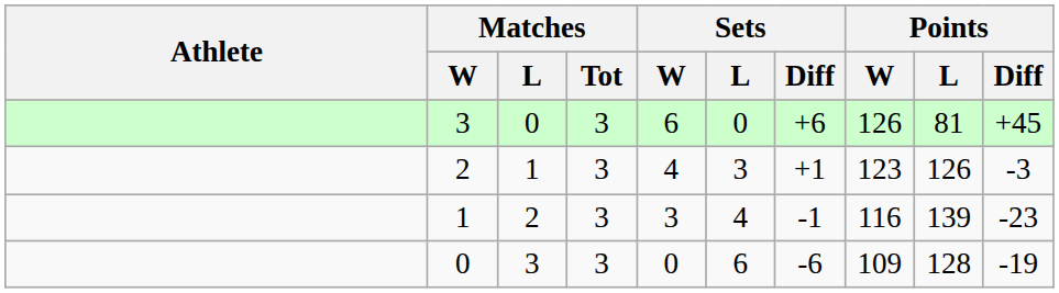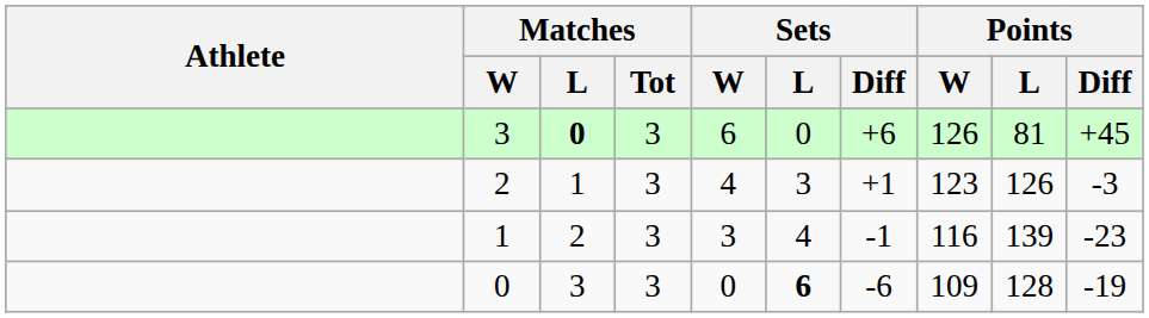row 3 | Matches / L: normal -> bold
row 6 | Sets / L: normal -> bold
